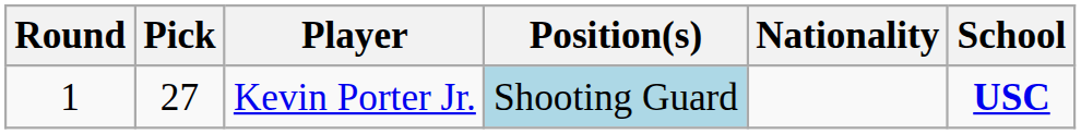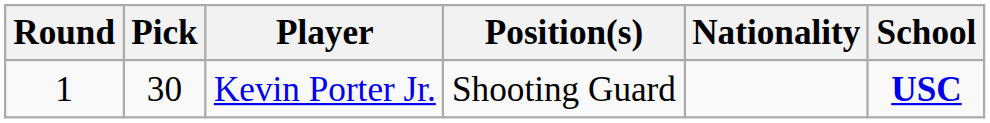Kevin Porter Jr. | Pick: 27 -> 30
Kevin Porter Jr. | Position(s): lightblue background -> no background
